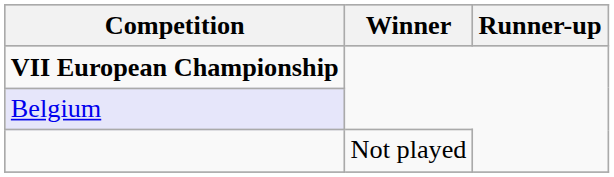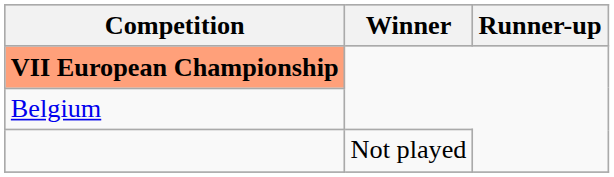VII European Championship | Competition: no background -> lightsalmon background
Belgium | Competition: lavender background -> no background
